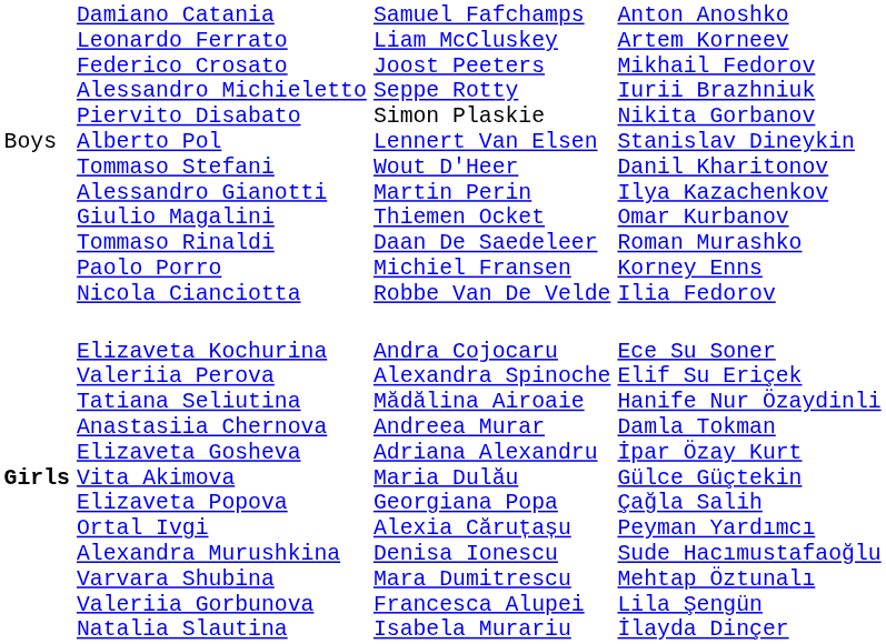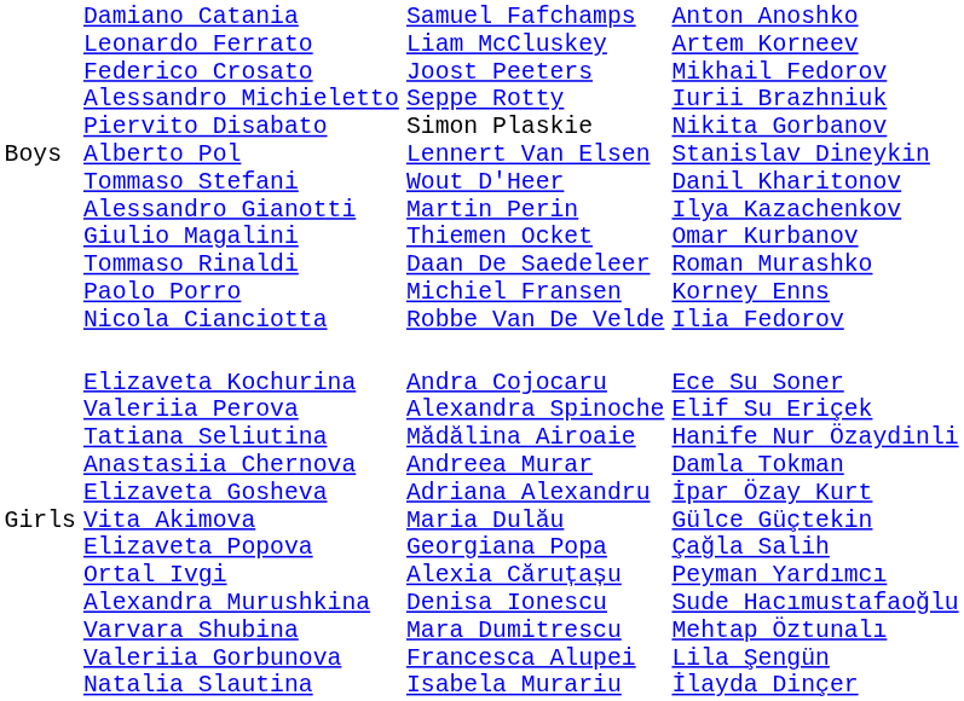Girls | column 1: bold -> normal
